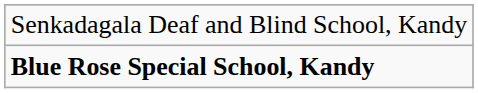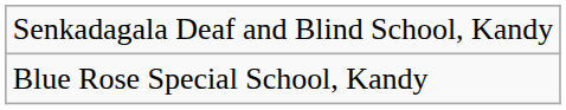row 2 | column 1: bold -> normal
